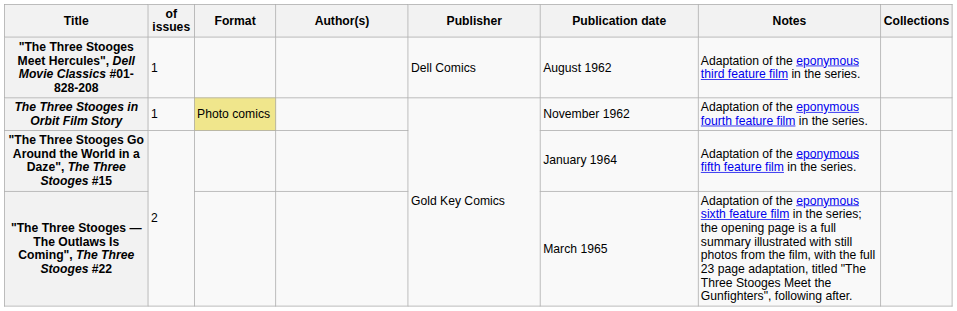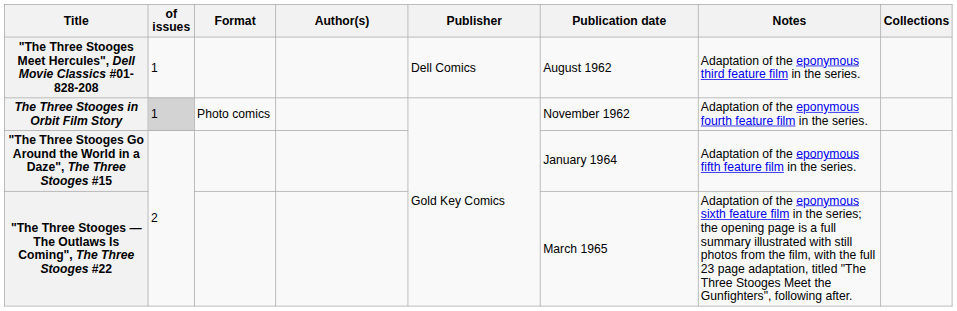The Three Stooges in Orbit Film Story | of issues: no background -> lightgrey background
The Three Stooges in Orbit Film Story | Format: khaki background -> no background
